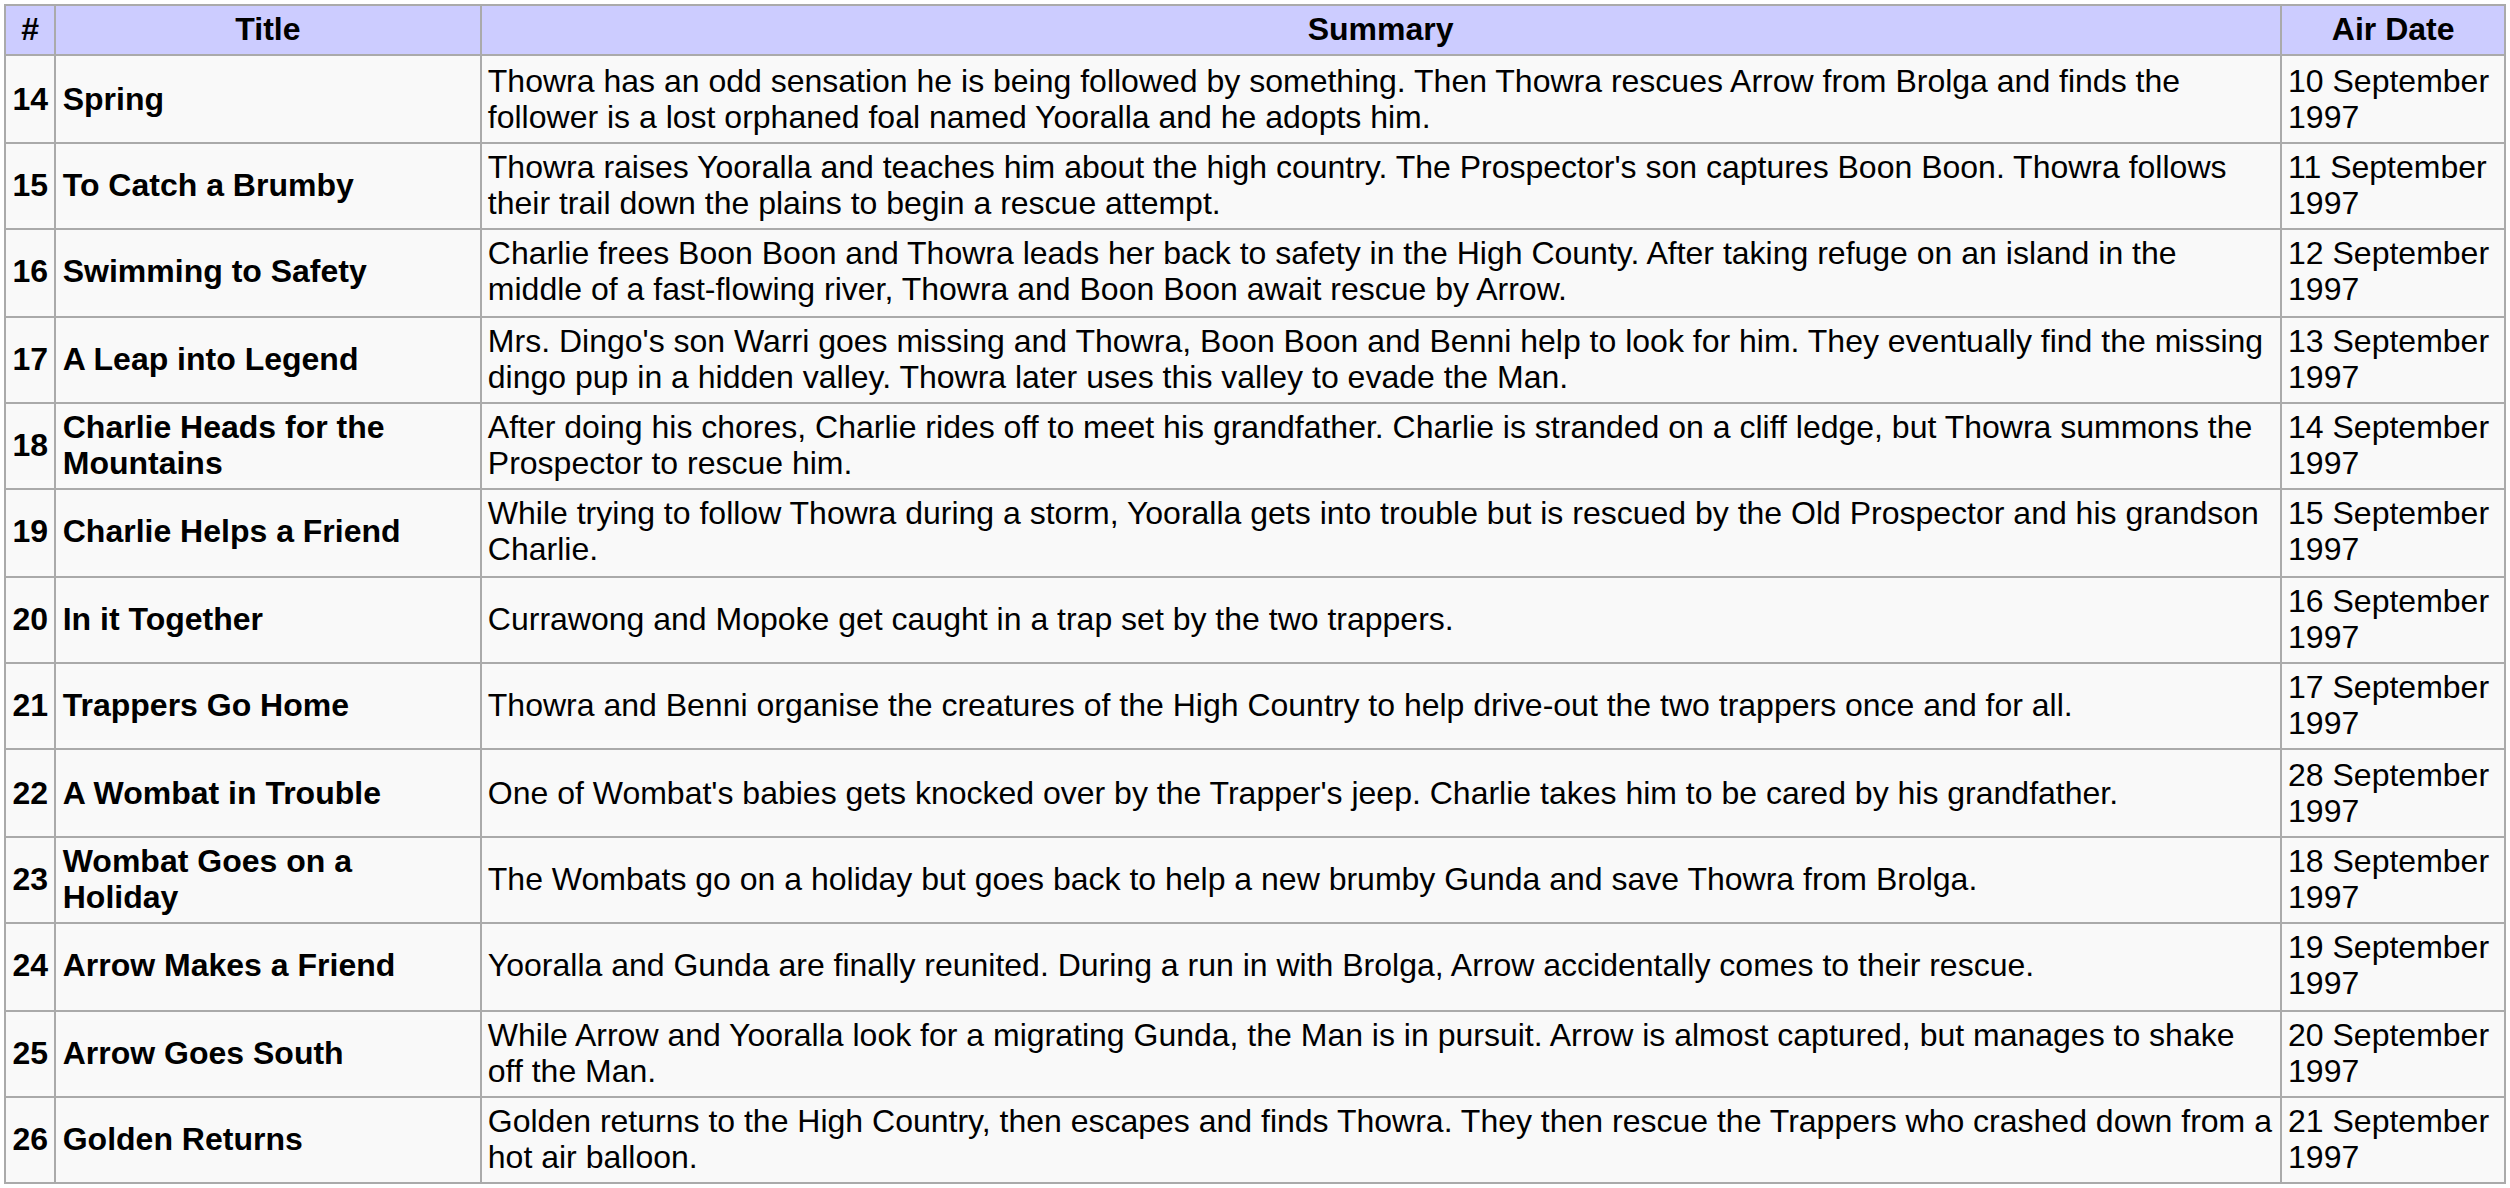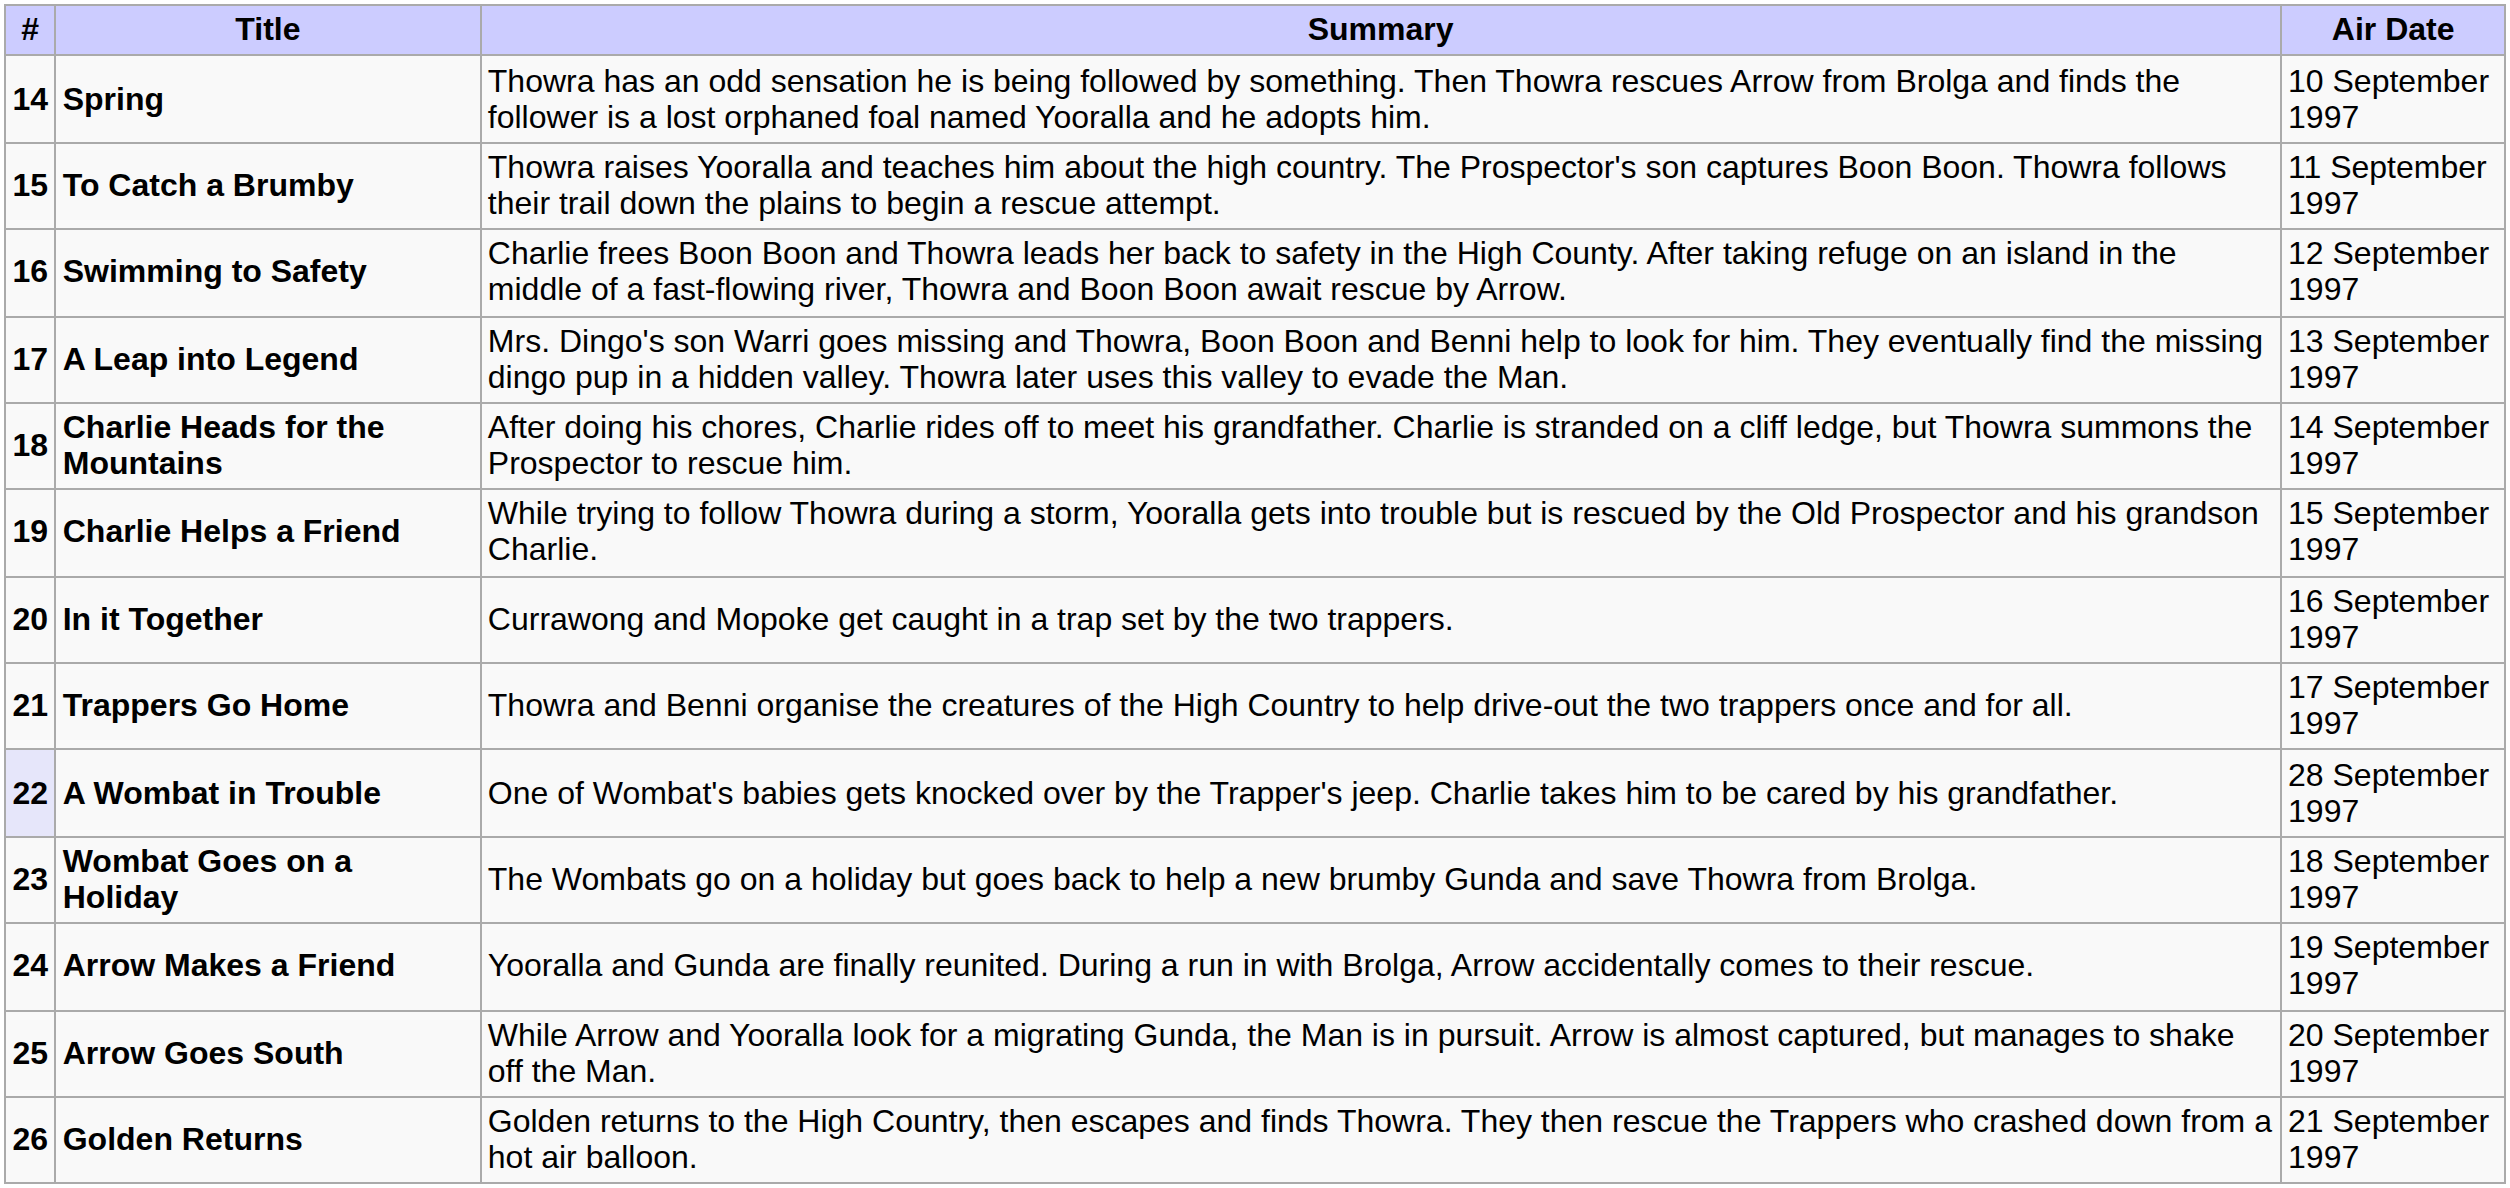A Wombat in Trouble | #: no background -> lavender background
